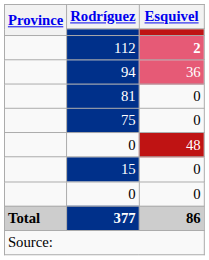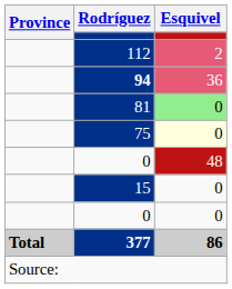112 | Esquivel: bold -> normal
94 | Rodríguez: normal -> bold
81 | Esquivel: no background -> lightgreen background
75 | Esquivel: no background -> lightyellow background
